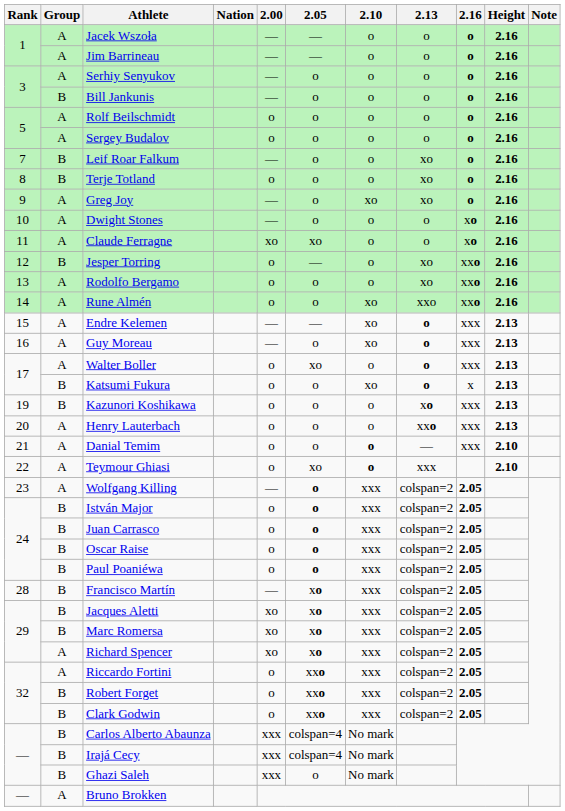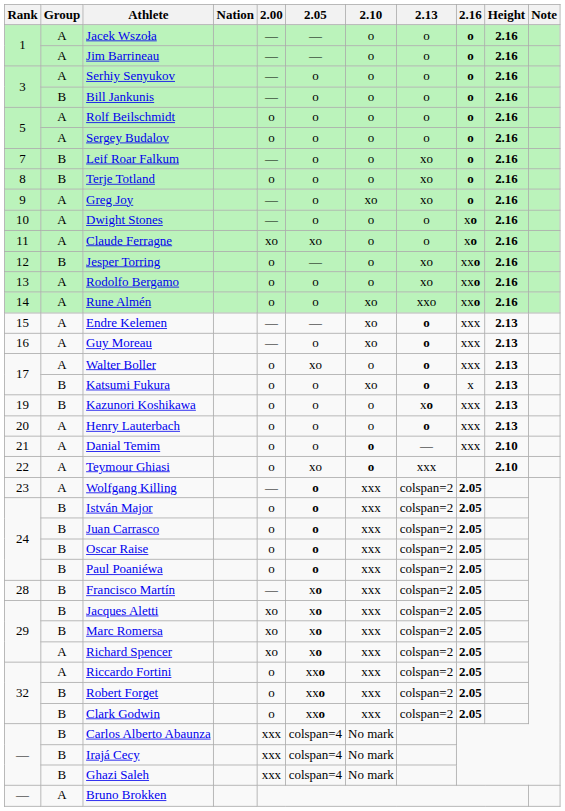Henry Lauterbach | 2.13: xxo -> o
Ghazi Saleh | 2.05: o -> colspan=4
